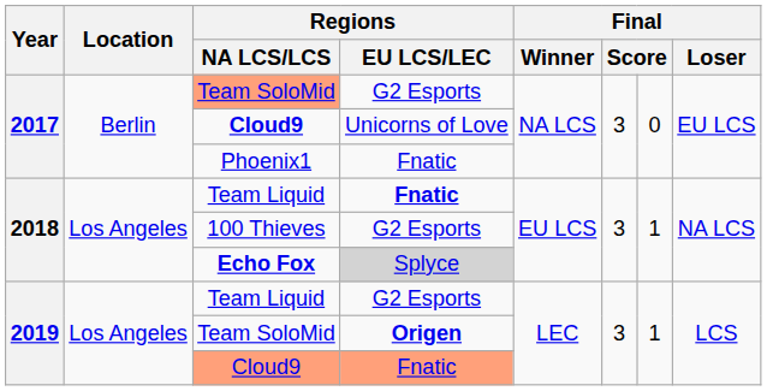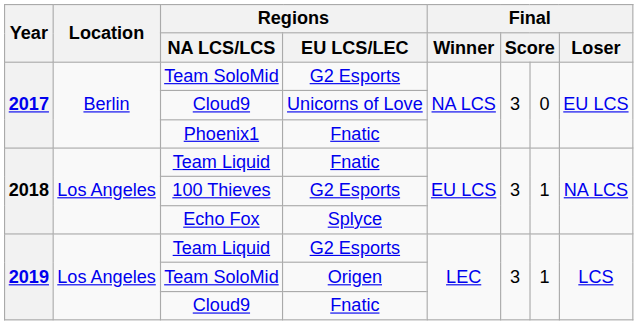Team SoloMid / G2 Esports | Regions / NA LCS/LCS: lightsalmon background -> no background
Cloud9 / Unicorns of Love | Regions / NA LCS/LCS: bold -> normal
Team Liquid / Fnatic | Regions / EU LCS/LEC: bold -> normal
Echo Fox | Regions / NA LCS/LCS: bold -> normal
Echo Fox | Regions / EU LCS/LEC: lightgrey background -> no background
Team SoloMid / Origen | Regions / EU LCS/LEC: bold -> normal
Cloud9 / Fnatic | Regions / NA LCS/LCS: lightsalmon background -> no background
Cloud9 / Fnatic | Regions / EU LCS/LEC: lightsalmon background -> no background
